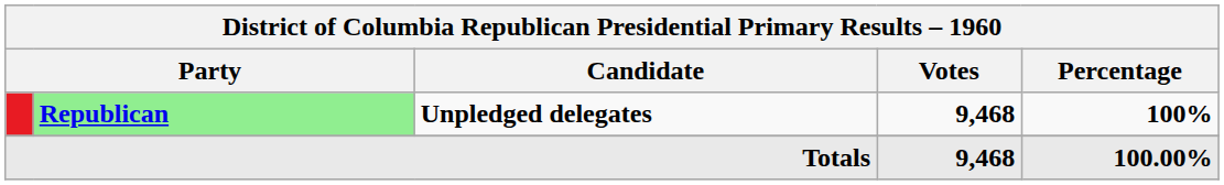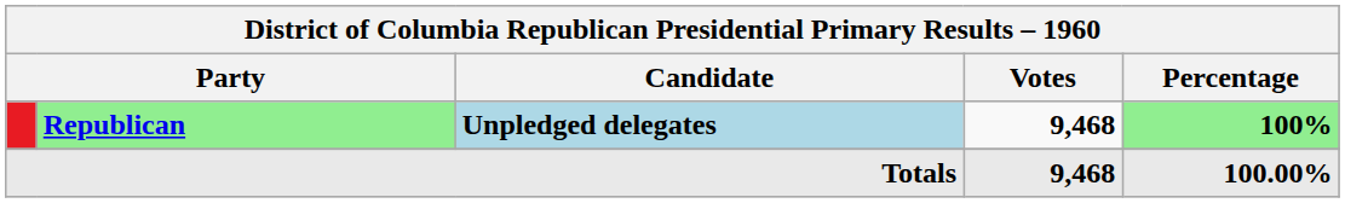row 3 | Candidate: no background -> lightblue background
row 3 | Percentage: no background -> lightgreen background
